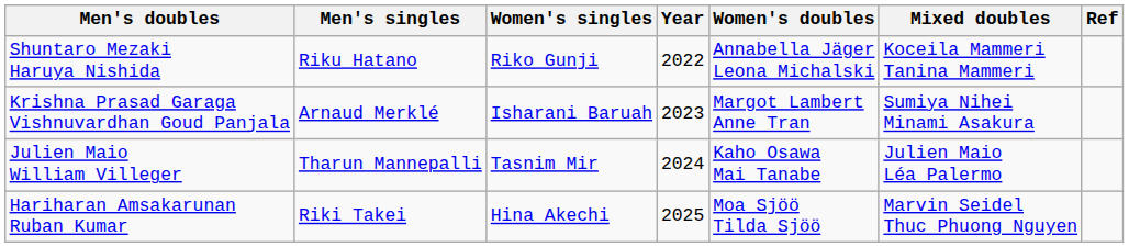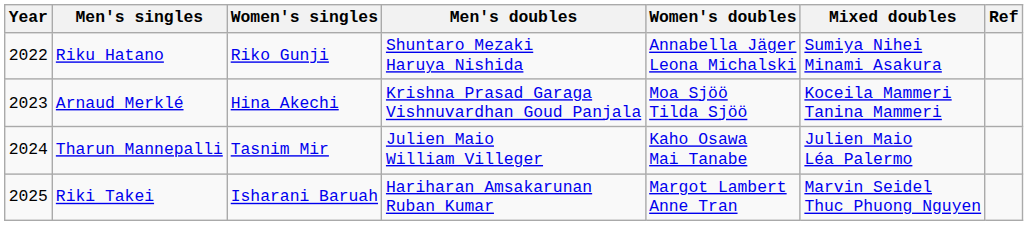columns swapped: Year <-> Men's doubles
Riku Hatano | Mixed doubles: Koceila Mammeri Tanina Mammeri -> Sumiya Nihei Minami Asakura
Arnaud Merklé | Women's singles: Isharani Baruah -> Hina Akechi
Arnaud Merklé | Women's doubles: Margot Lambert Anne Tran -> Moa Sjöö Tilda Sjöö
Arnaud Merklé | Mixed doubles: Sumiya Nihei Minami Asakura -> Koceila Mammeri Tanina Mammeri
Riki Takei | Women's singles: Hina Akechi -> Isharani Baruah
Riki Takei | Women's doubles: Moa Sjöö Tilda Sjöö -> Margot Lambert Anne Tran
